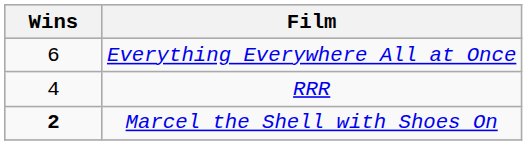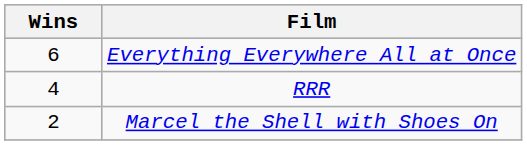Marcel the Shell with Shoes On | Wins: bold -> normal
